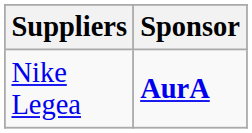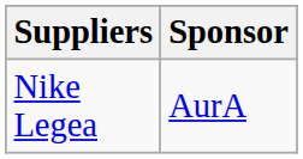Nike Legea | Sponsor: bold -> normal
